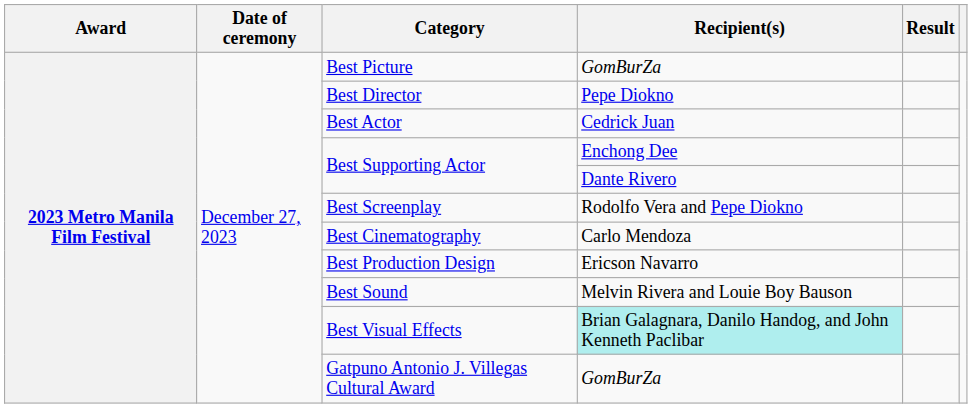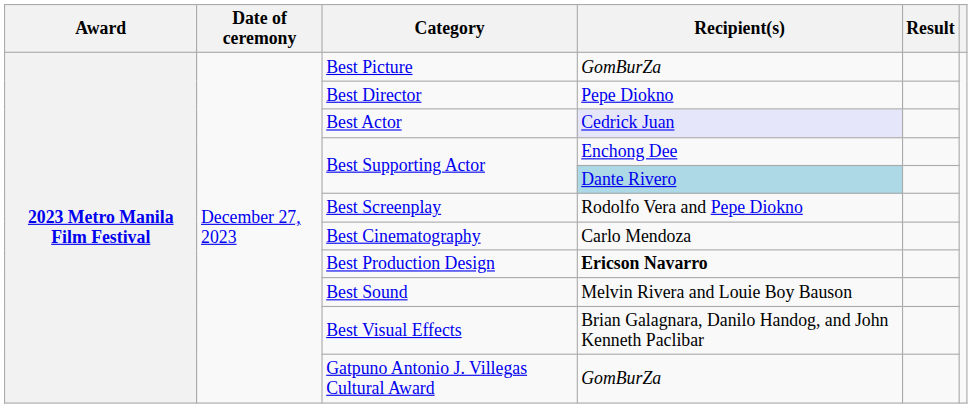Best Actor | Recipient(s): no background -> lavender background
Best Supporting Actor / Dante Rivero | Recipient(s): no background -> lightblue background
Best Production Design | Recipient(s): normal -> bold
Best Visual Effects | Recipient(s): paleturquoise background -> no background
